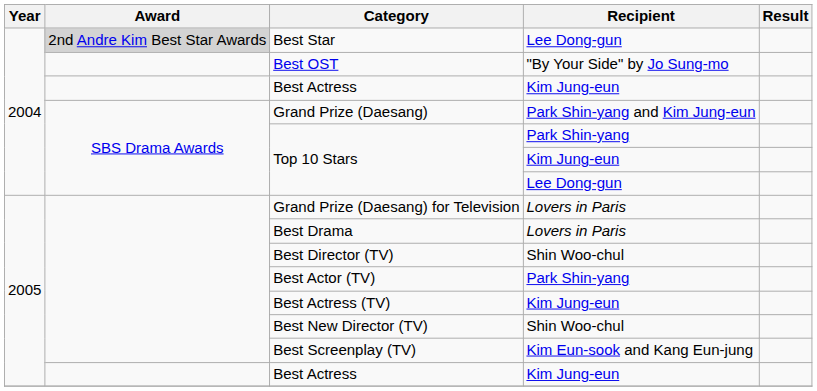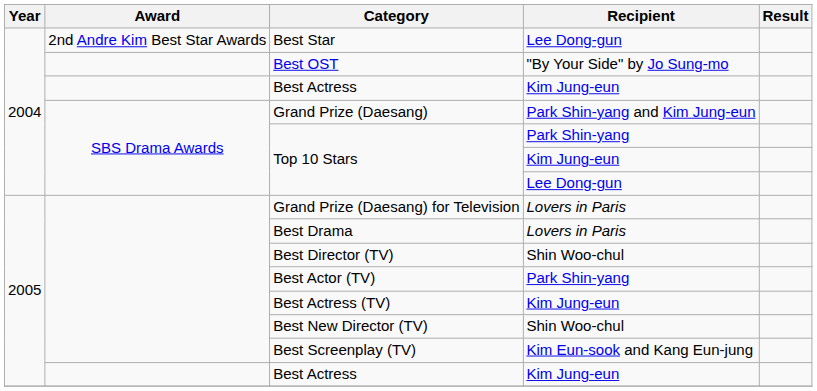Best Star | Award: lightgrey background -> no background
